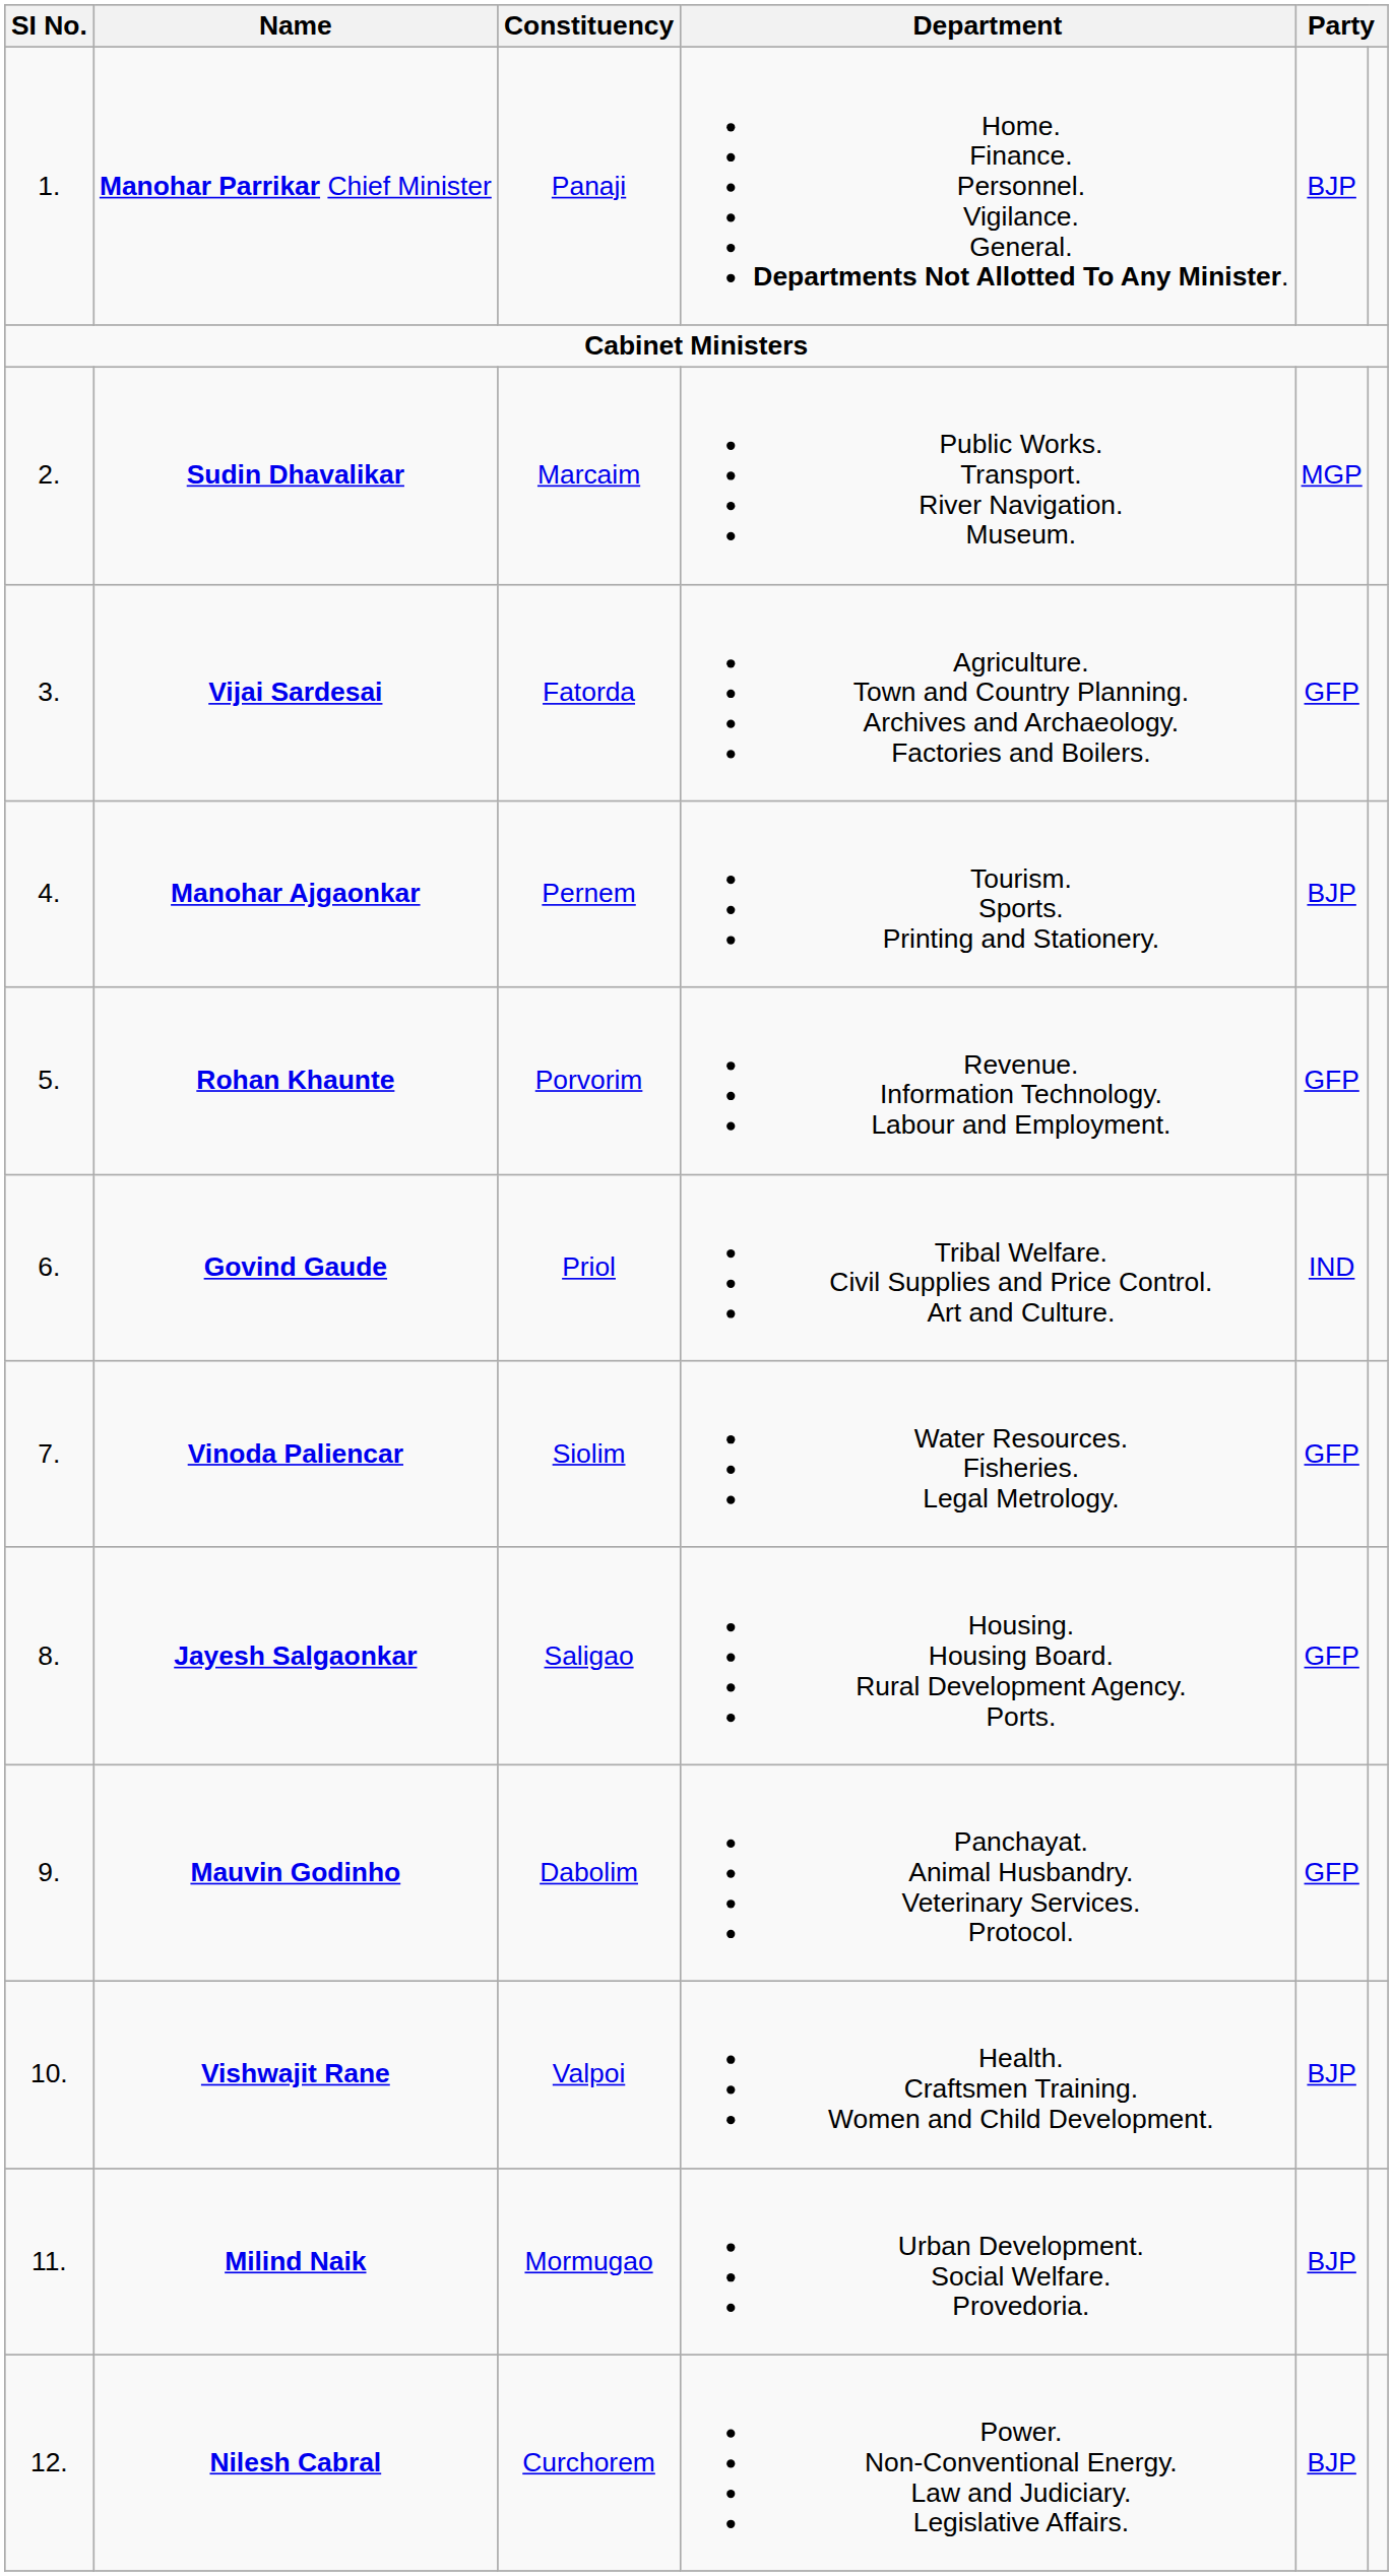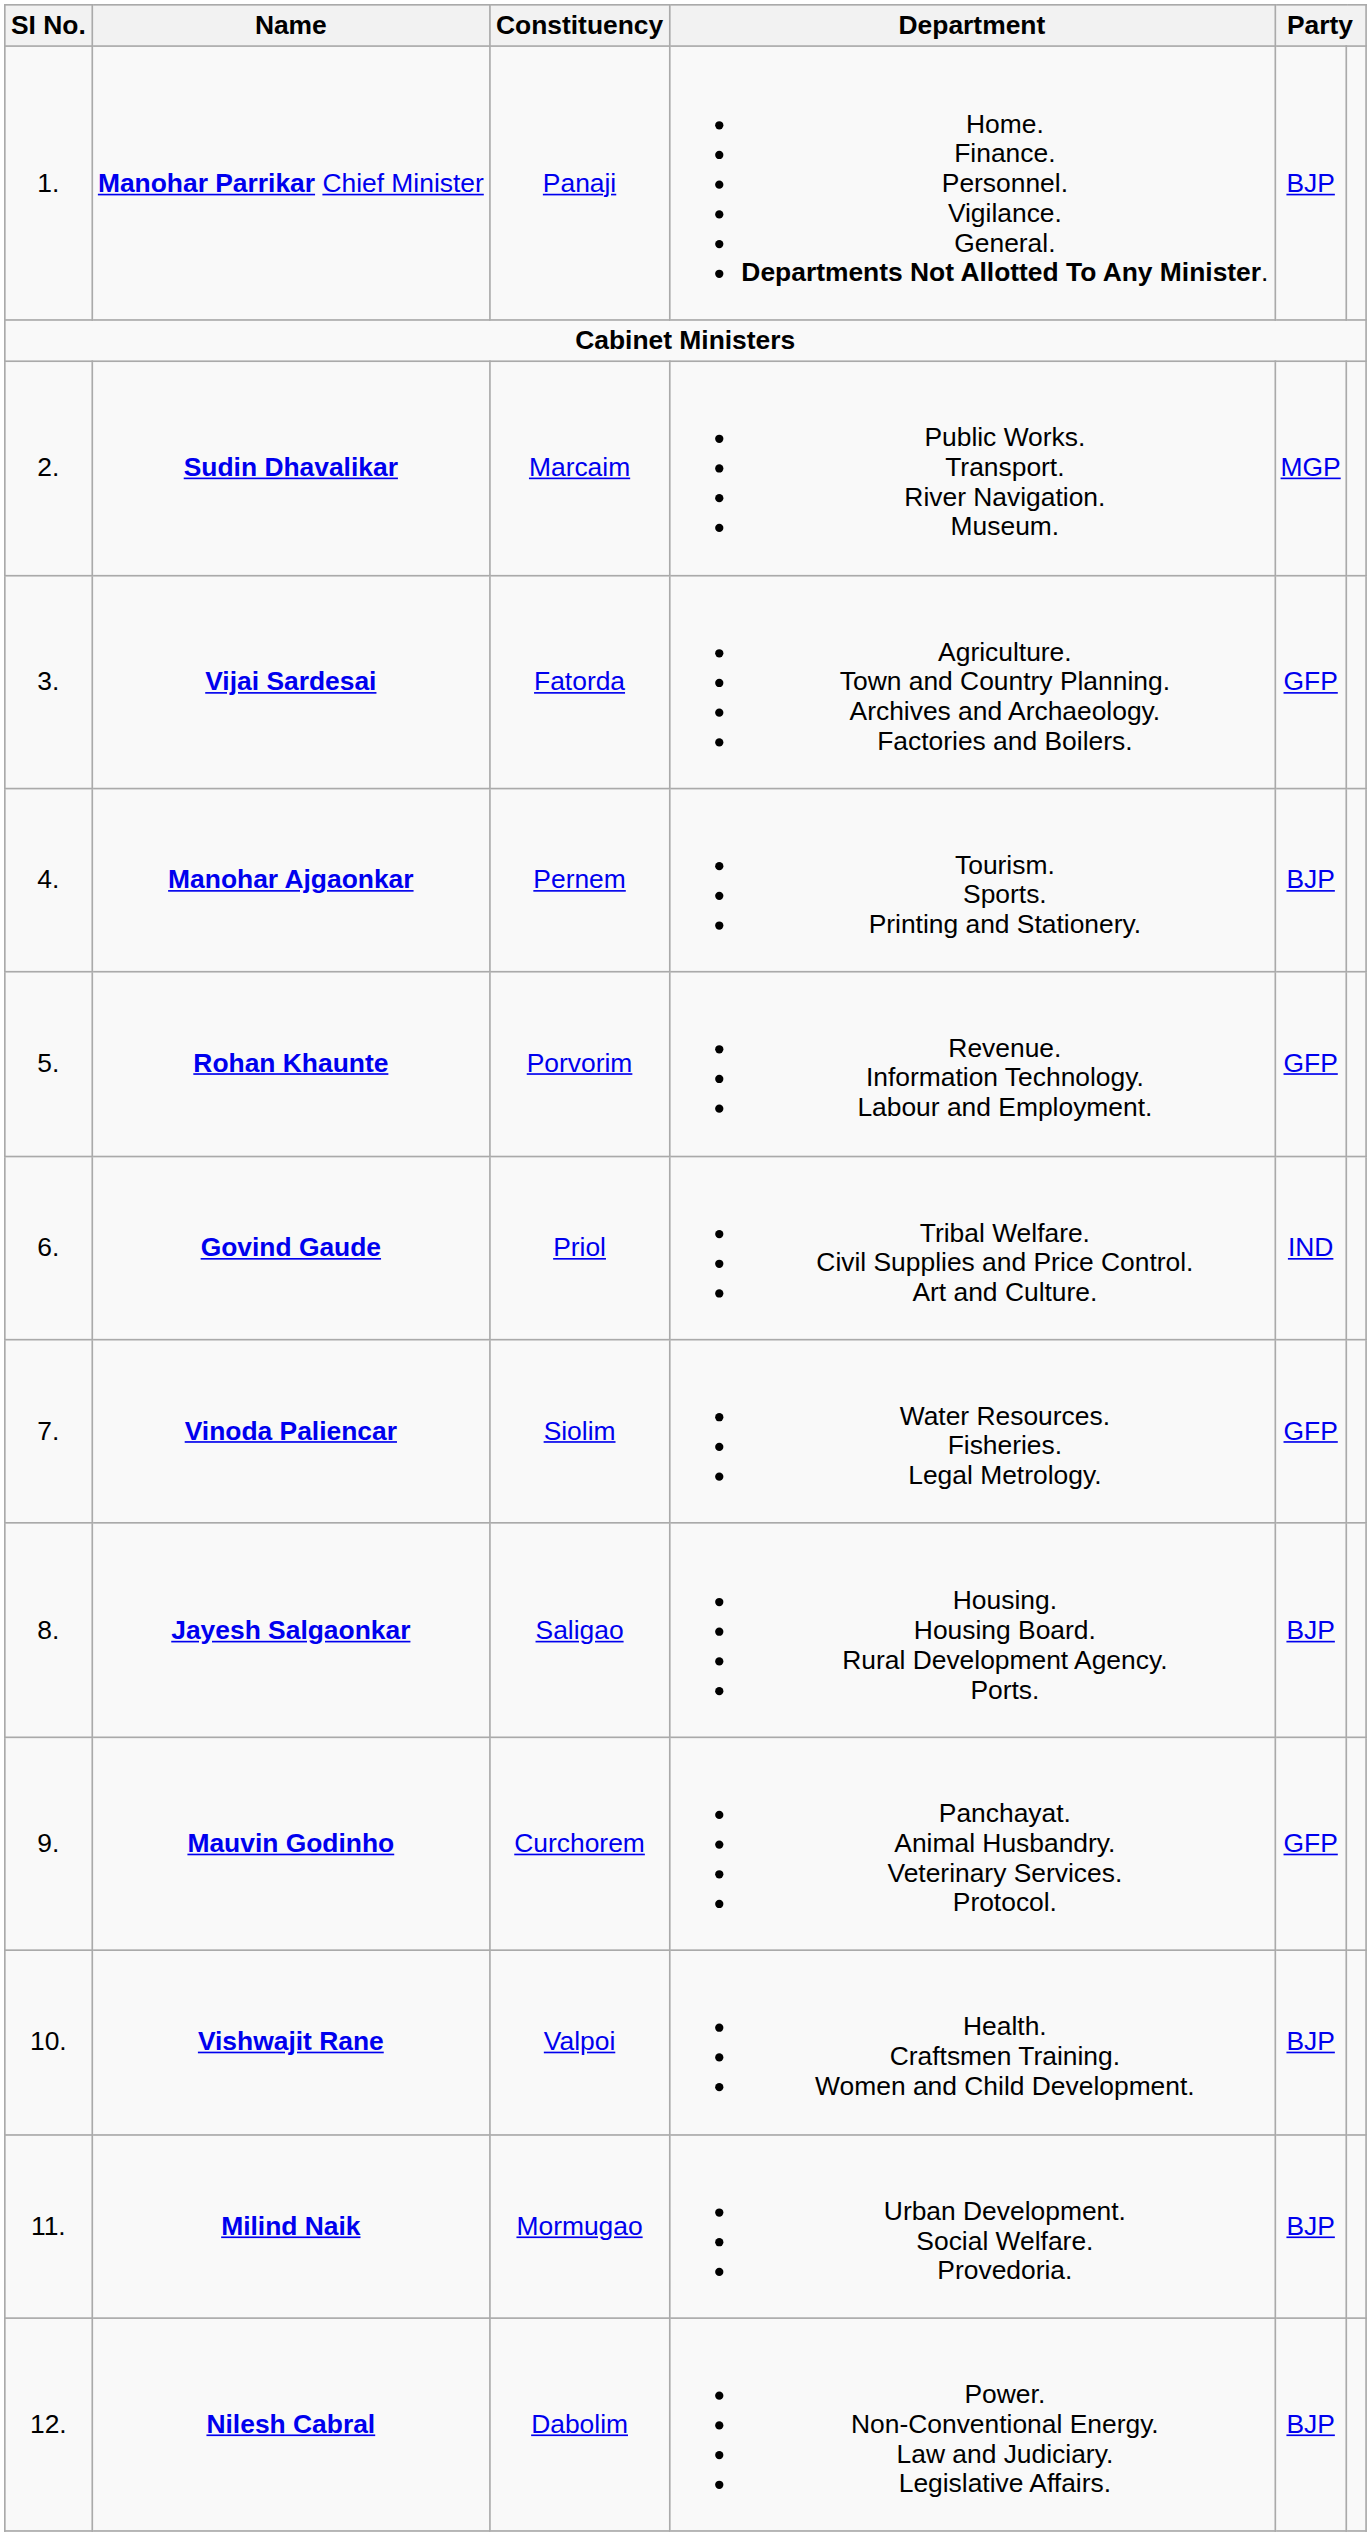Jayesh Salgaonkar | column 5: GFP -> BJP
Mauvin Godinho | Constituency: Dabolim -> Curchorem
Nilesh Cabral | Constituency: Curchorem -> Dabolim
